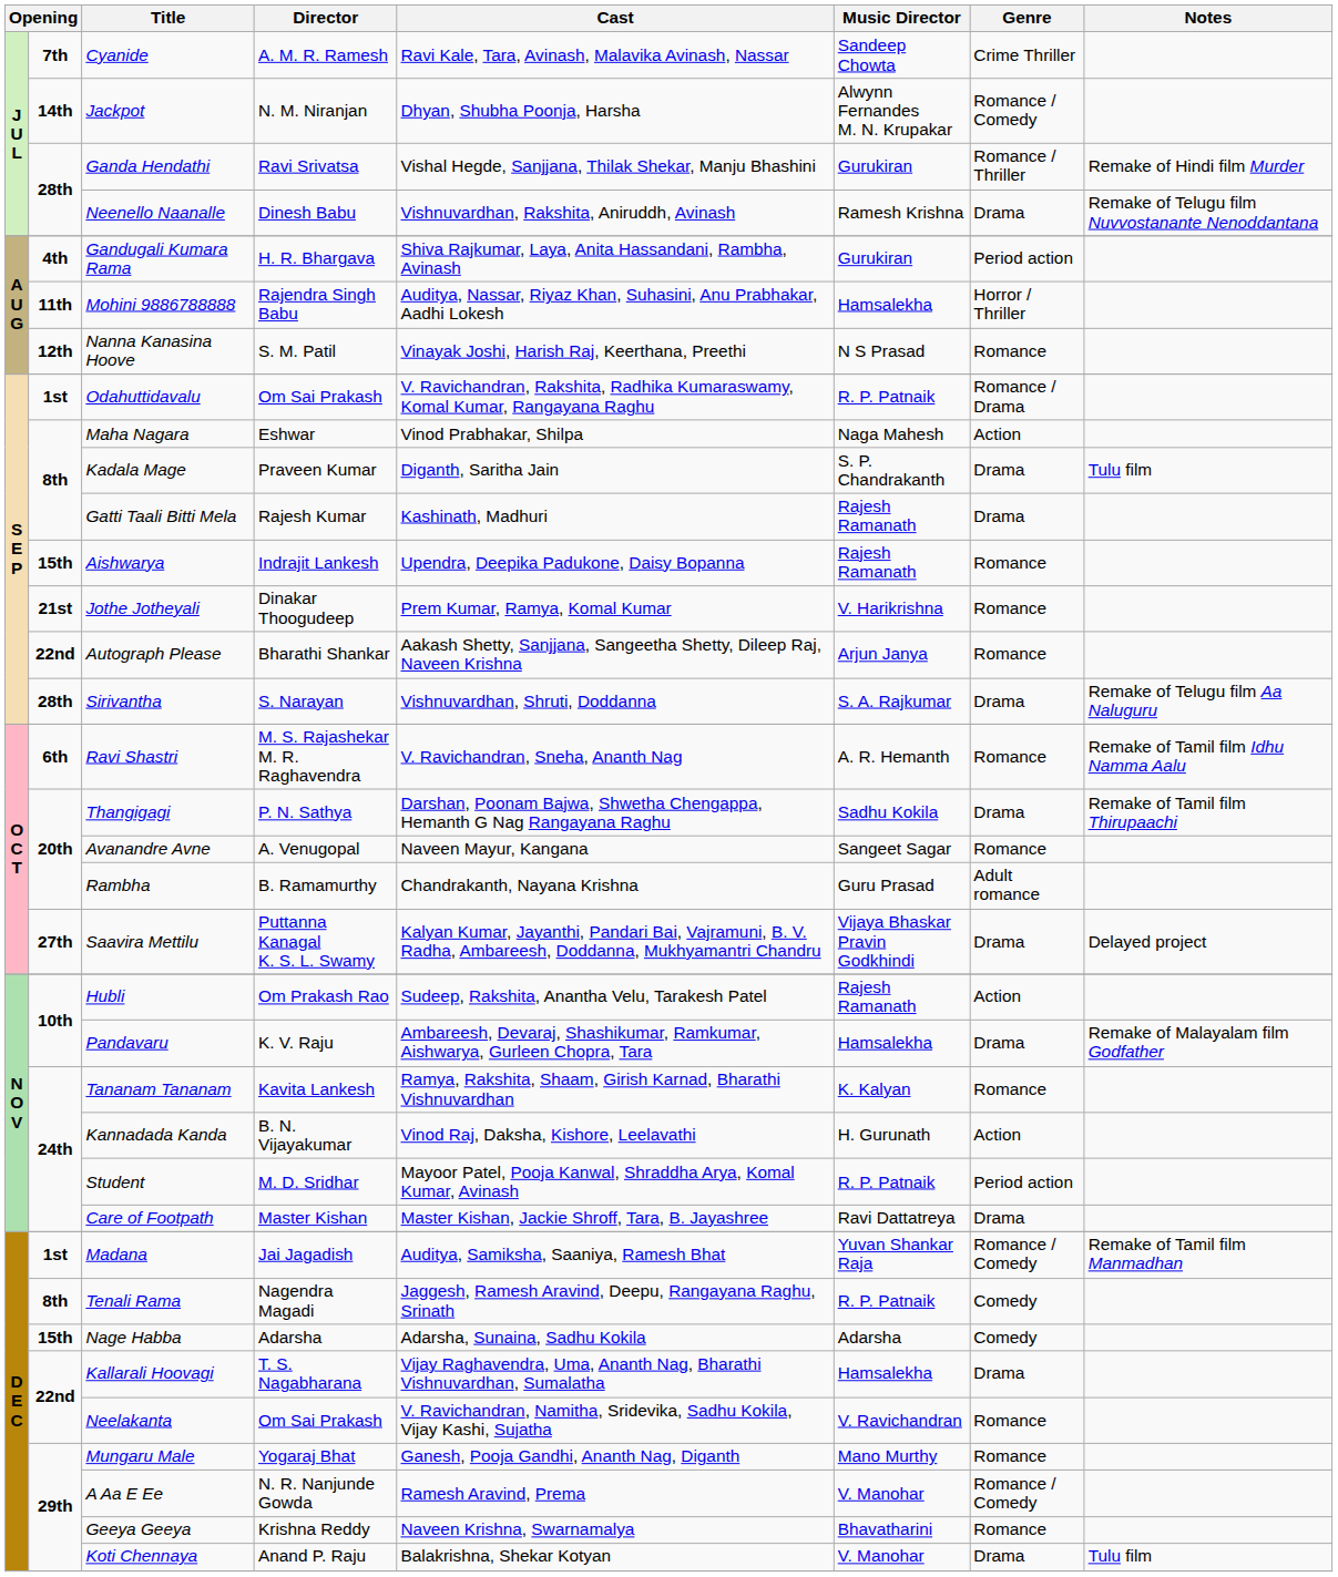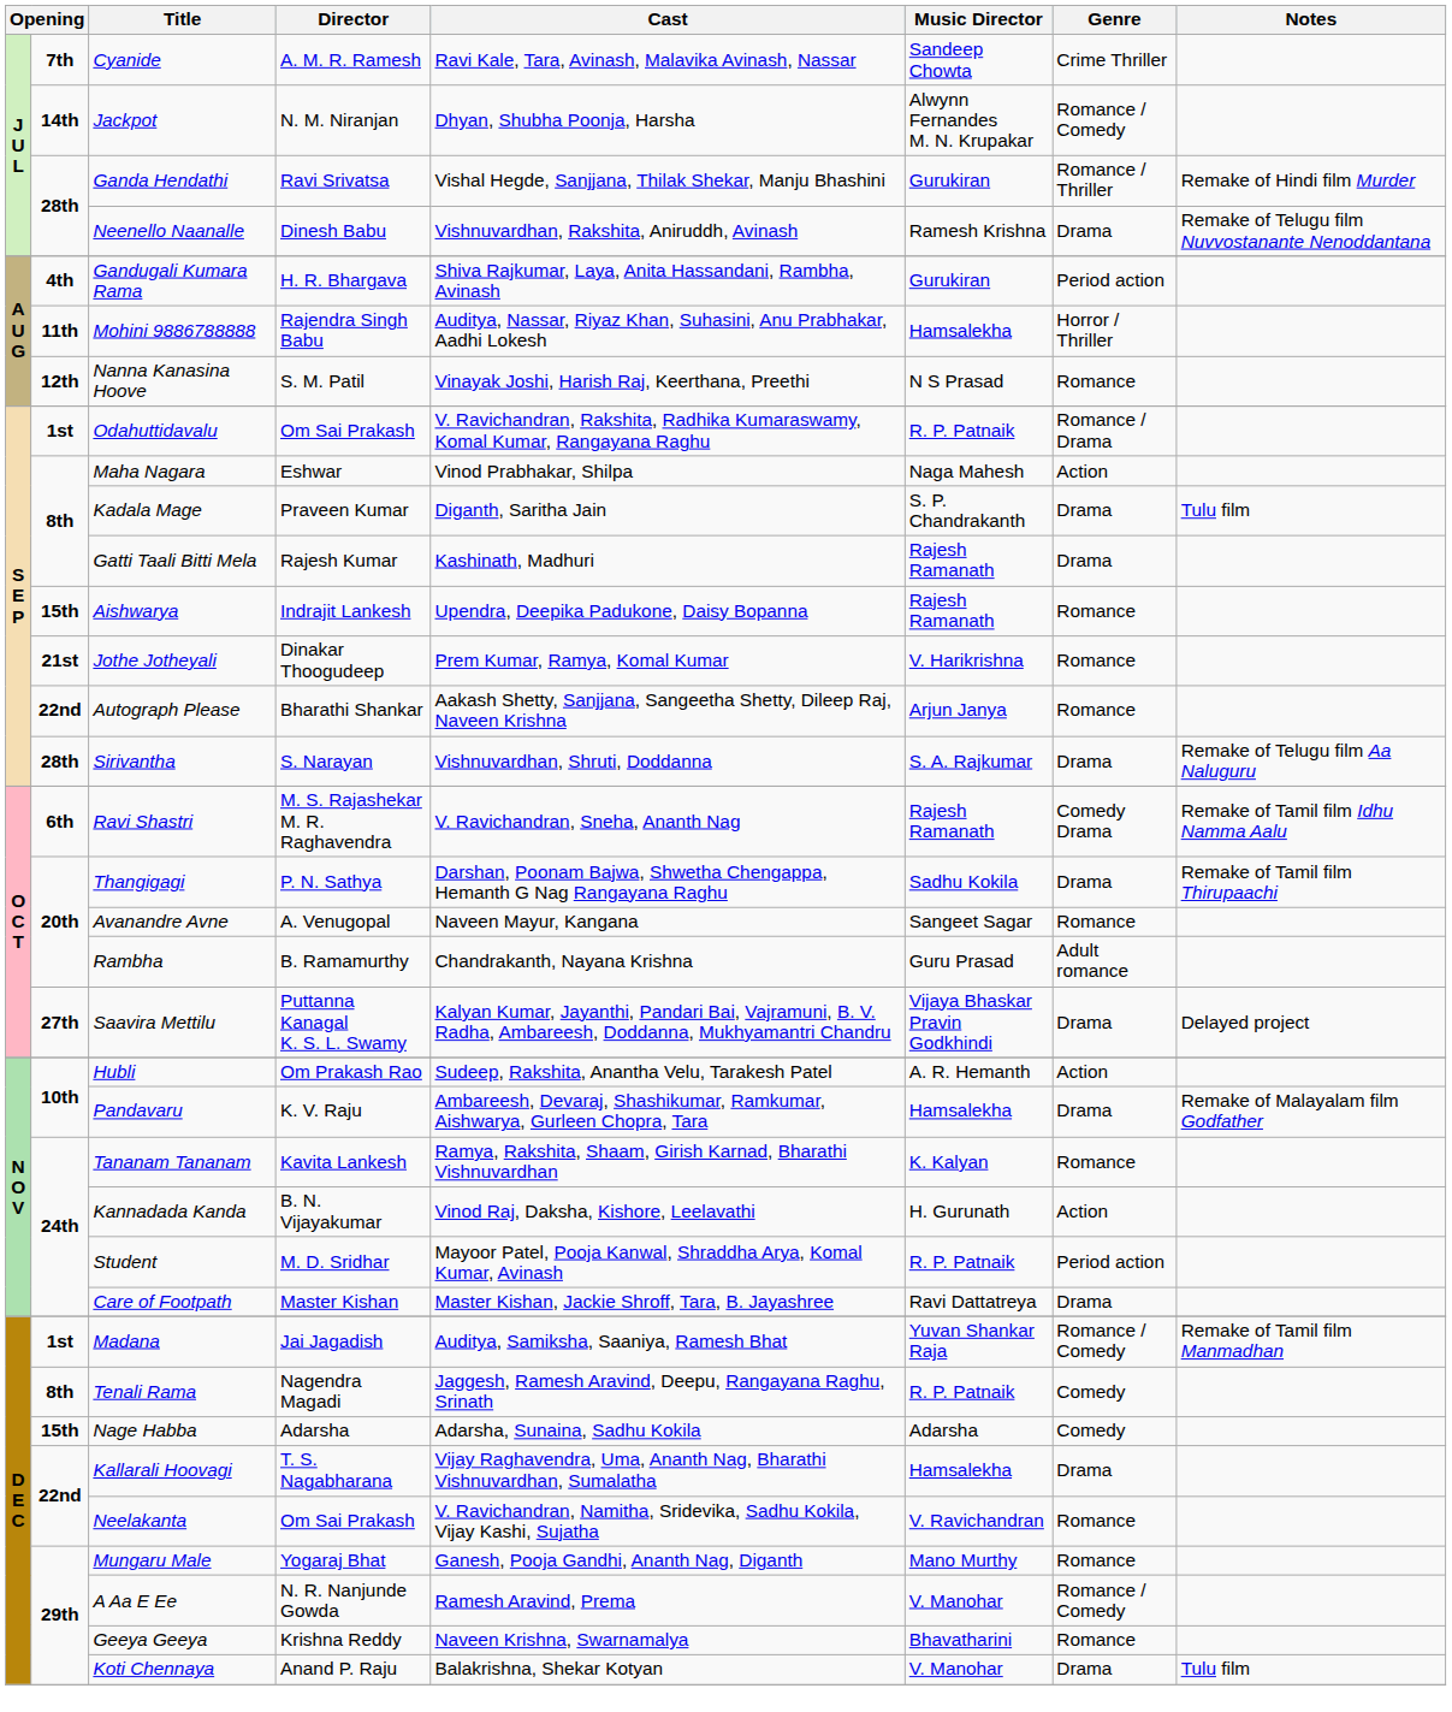Ravi Shastri | Music Director: A. R. Hemanth -> Rajesh Ramanath
Ravi Shastri | Genre: Romance -> Comedy Drama
Hubli | Music Director: Rajesh Ramanath -> A. R. Hemanth
